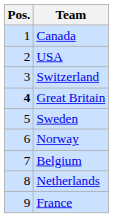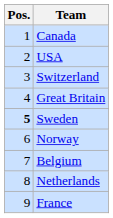Great Britain | Pos.: bold -> normal
Sweden | Pos.: normal -> bold
